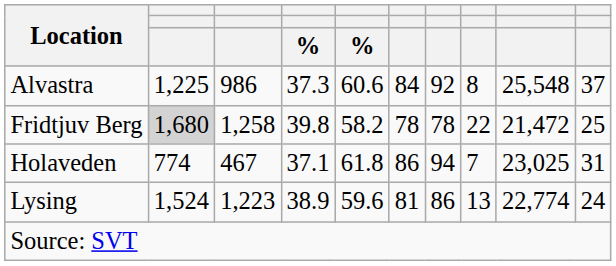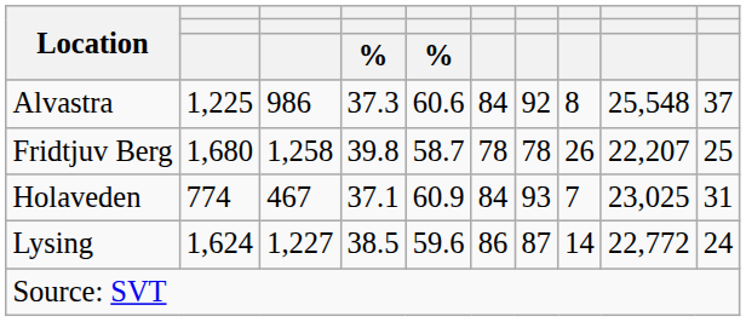Fridtjuv Berg | column 2: lightgrey background -> no background
Fridtjuv Berg | column 5: 58.2 -> 58.7
Fridtjuv Berg | column 8: 22 -> 26
Fridtjuv Berg | column 9: 21,472 -> 22,207
Holaveden | column 5: 61.8 -> 60.9
Holaveden | column 6: 86 -> 84
Holaveden | column 7: 94 -> 93
Lysing | column 2: 1,524 -> 1,624
Lysing | column 3: 1,223 -> 1,227
Lysing | column 4: 38.9 -> 38.5
Lysing | column 6: 81 -> 86
Lysing | column 7: 86 -> 87
Lysing | column 8: 13 -> 14
Lysing | column 9: 22,774 -> 22,772
